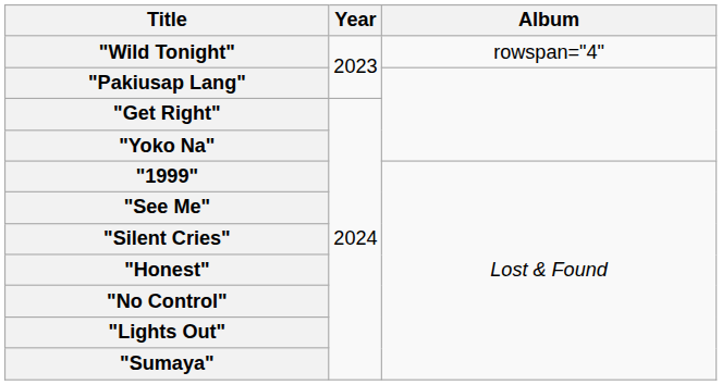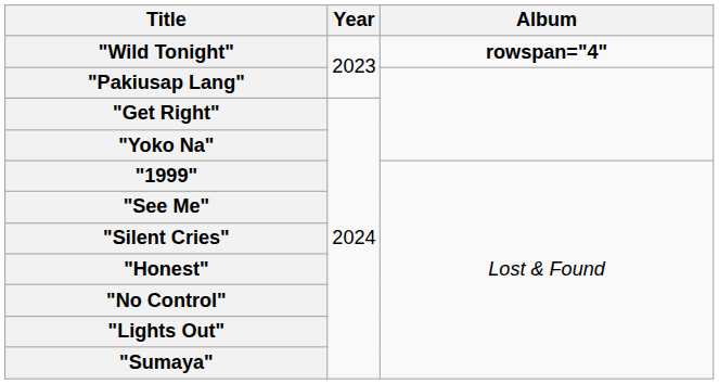"Wild Tonight" | Album: normal -> bold
